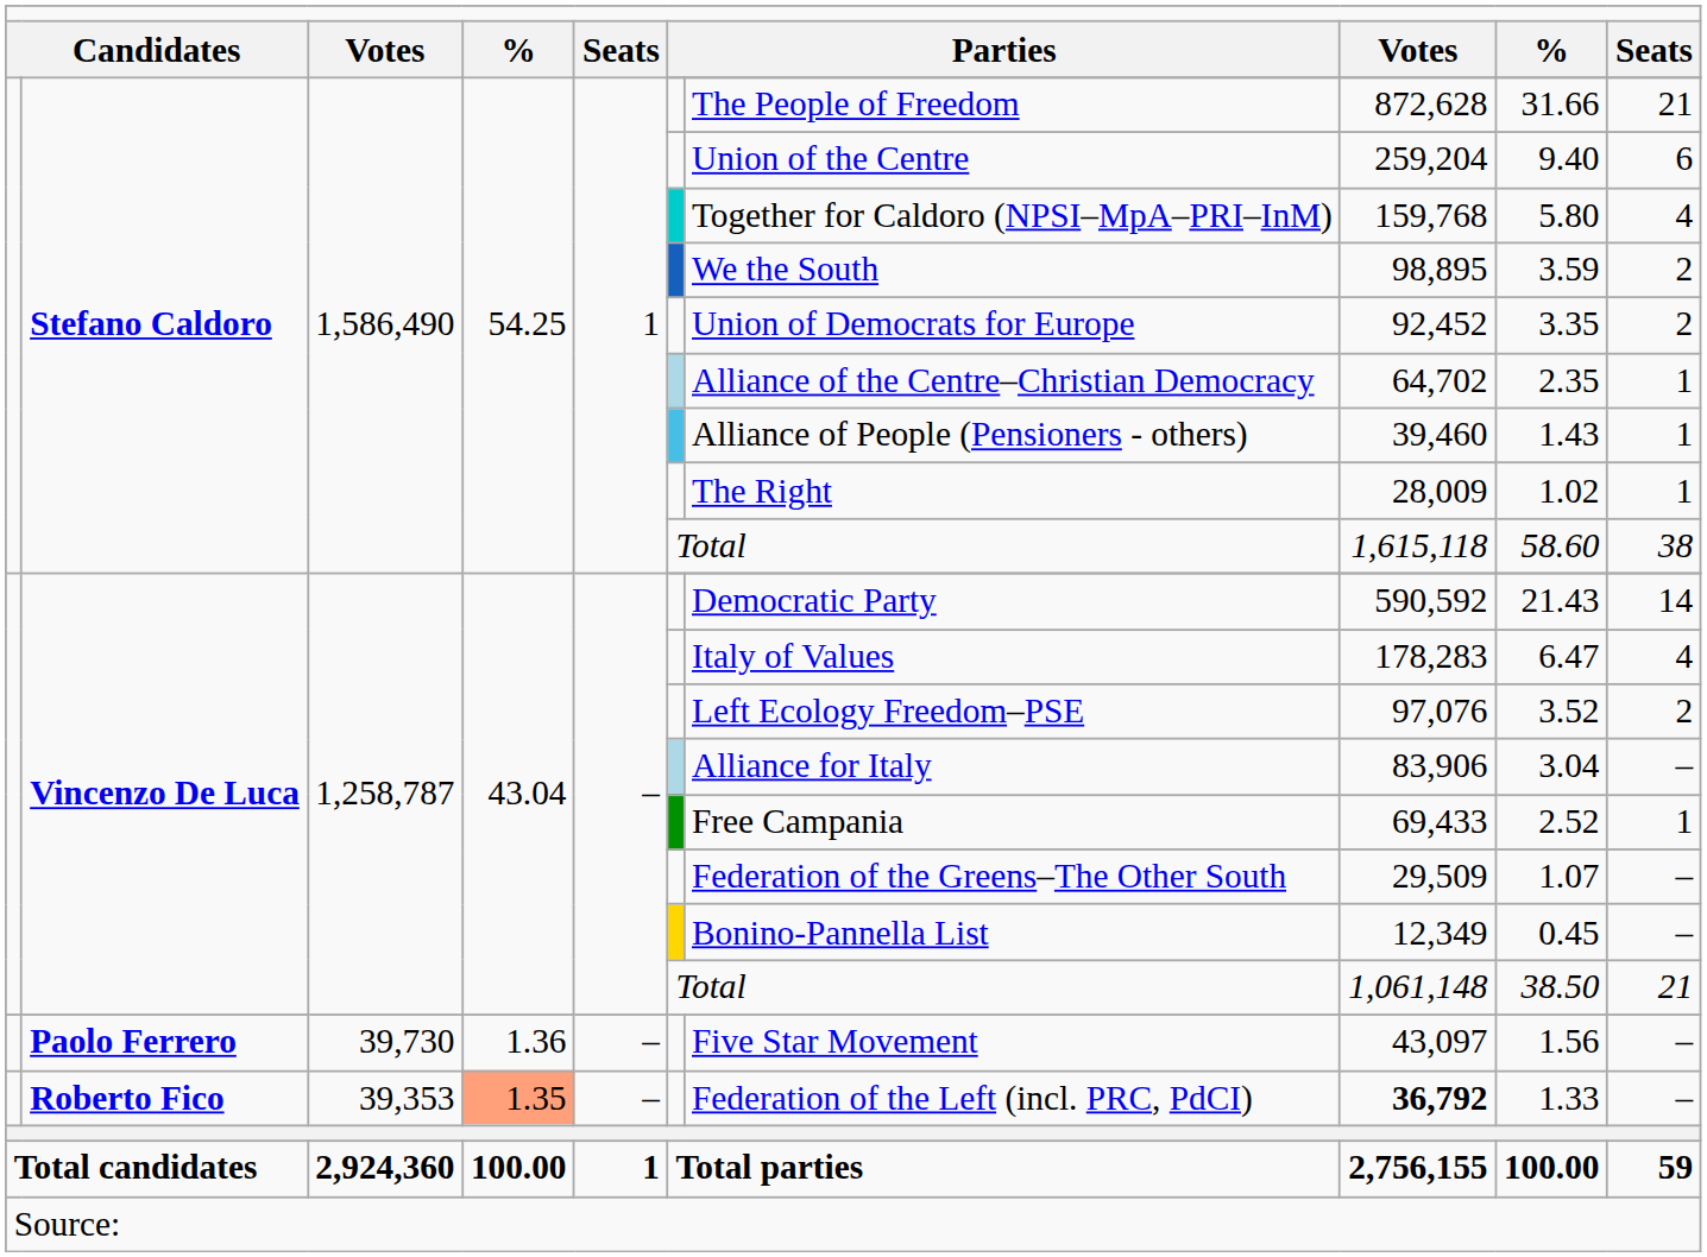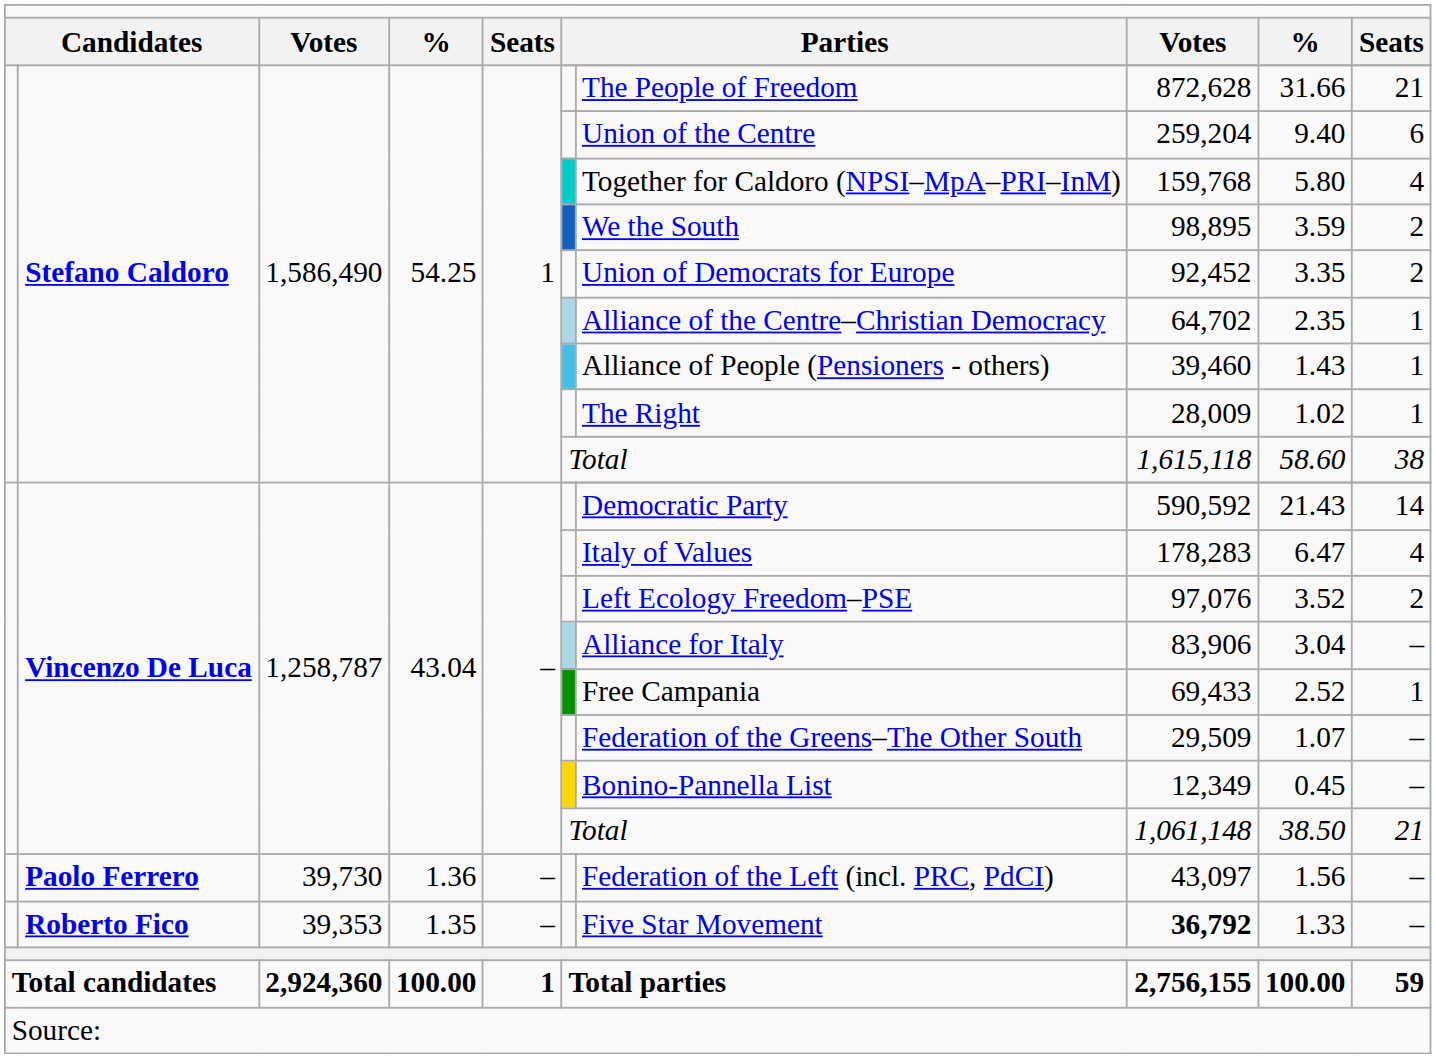Paolo Ferrero | column 7: Five Star Movement -> Federation of the Left (incl. PRC, PdCI)
Roberto Fico | column 4: lightsalmon background -> no background
Roberto Fico | column 7: Federation of the Left (incl. PRC, PdCI) -> Five Star Movement
